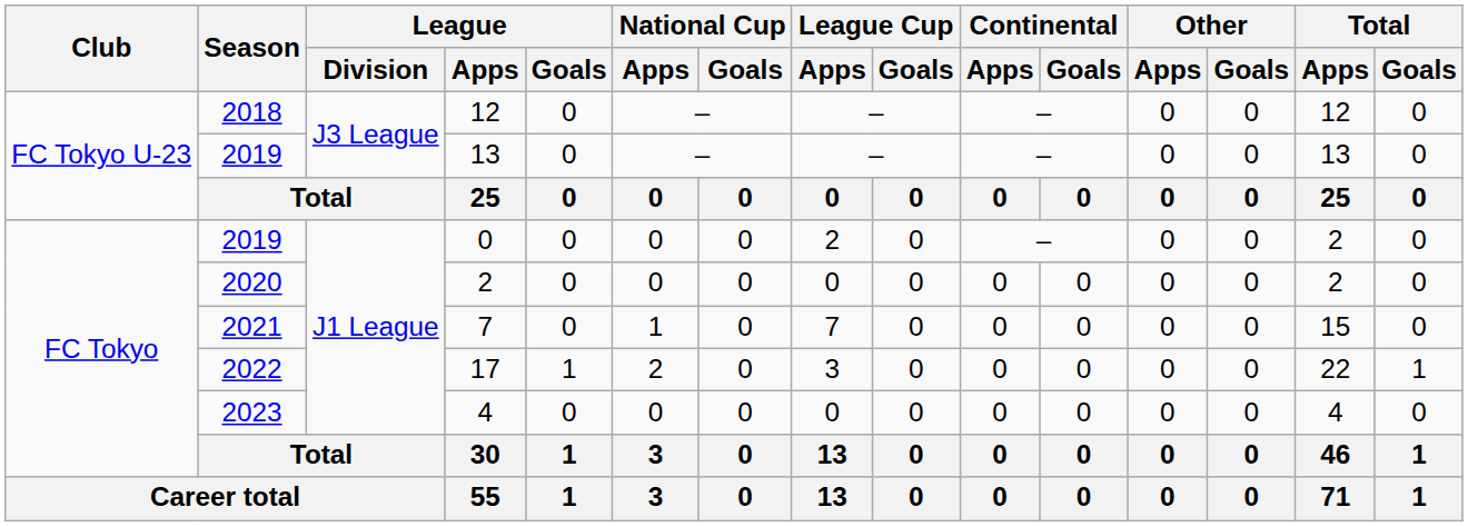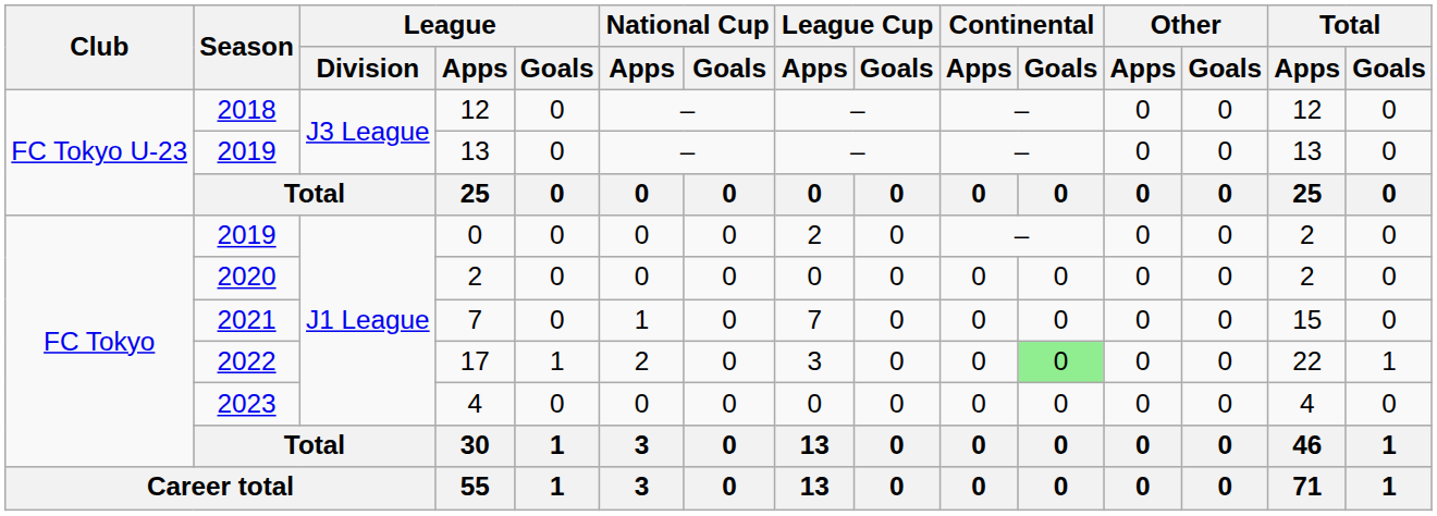17 | Continental / Goals: no background -> lightgreen background
